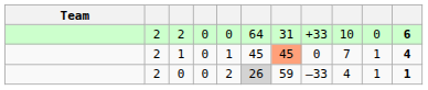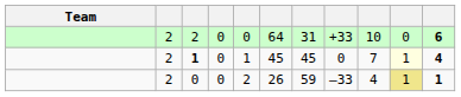row 3 | column 3: normal -> bold
row 3 | column 7: lightsalmon background -> no background
row 3 | column 10: no background -> lightyellow background
row 4 | column 6: lightgrey background -> no background
row 4 | column 10: no background -> khaki background
